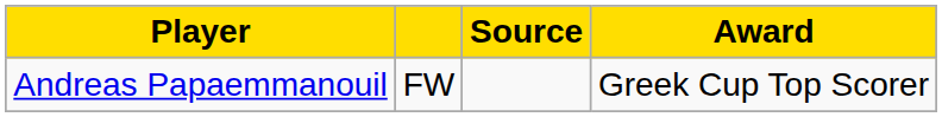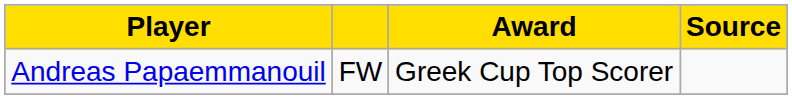columns swapped: Award <-> Source
